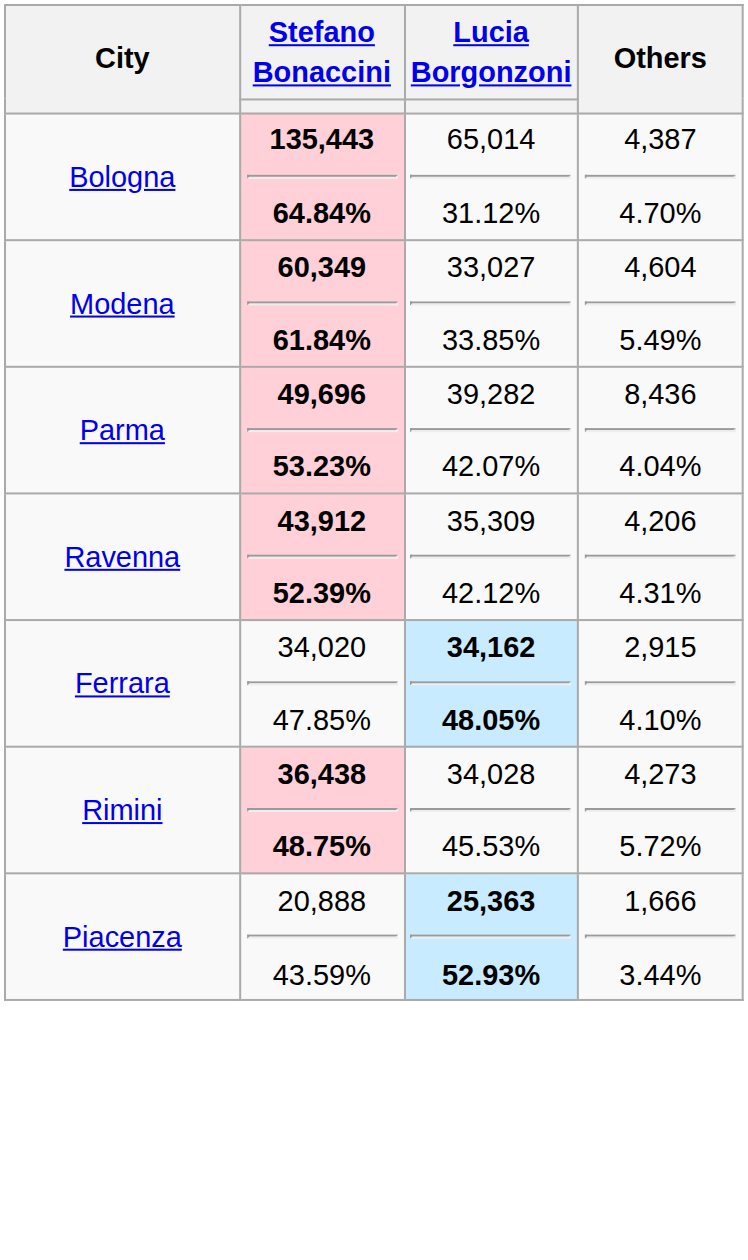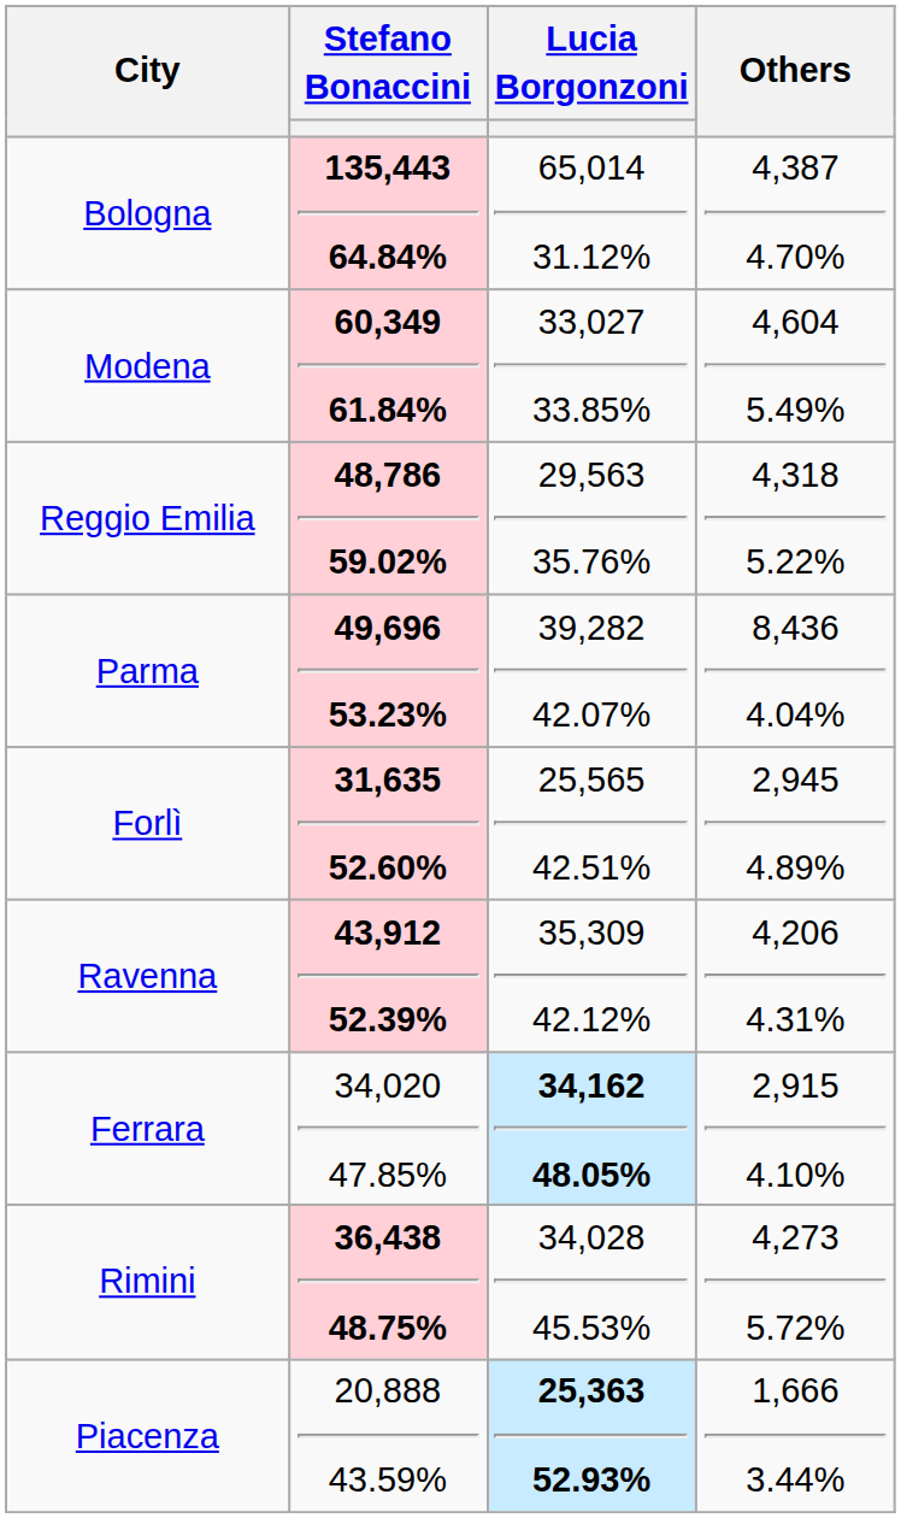+ row: Reggio Emilia | 48,786 59.02% | 29,563 35.76% | 4,318 5.22%
+ row: Forlì | 31,635 52.60% | 25,565 42.51% | 2,945 4.89%
